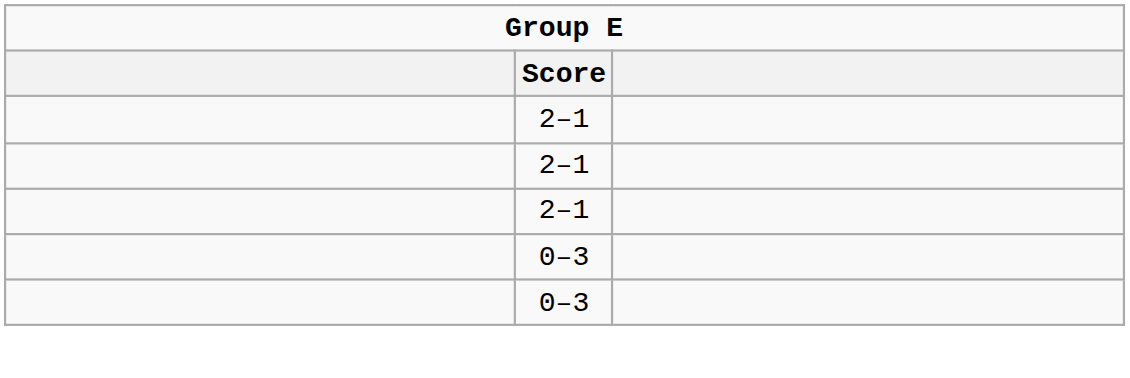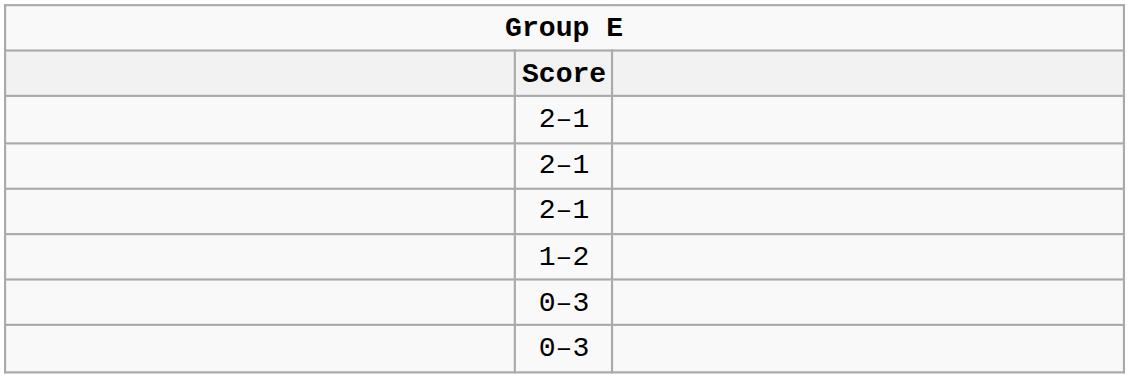+ row: 1–2
